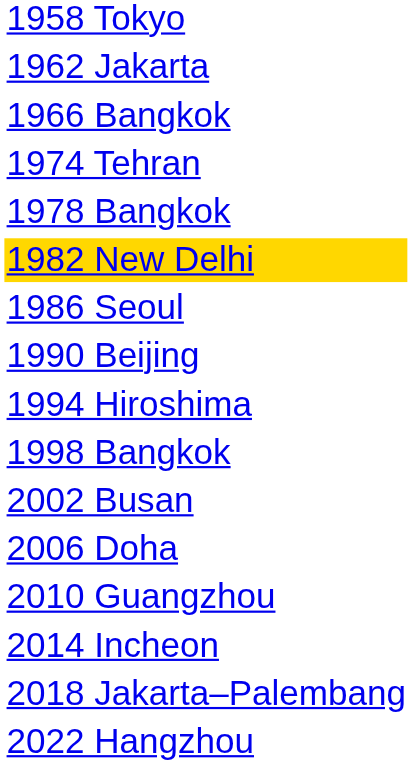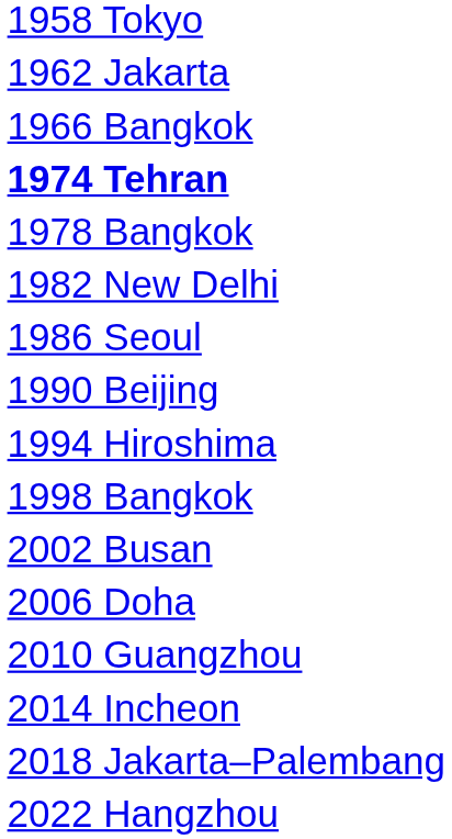1974 Tehran | column 1: normal -> bold
1982 New Delhi | column 1: gold background -> no background
